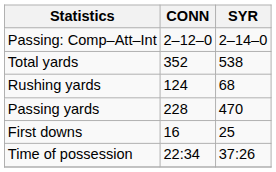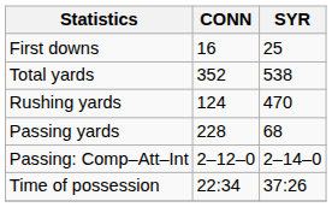rows swapped: First downs <-> Passing: Comp–Att–Int
Rushing yards | SYR: 68 -> 470
Passing yards | SYR: 470 -> 68
